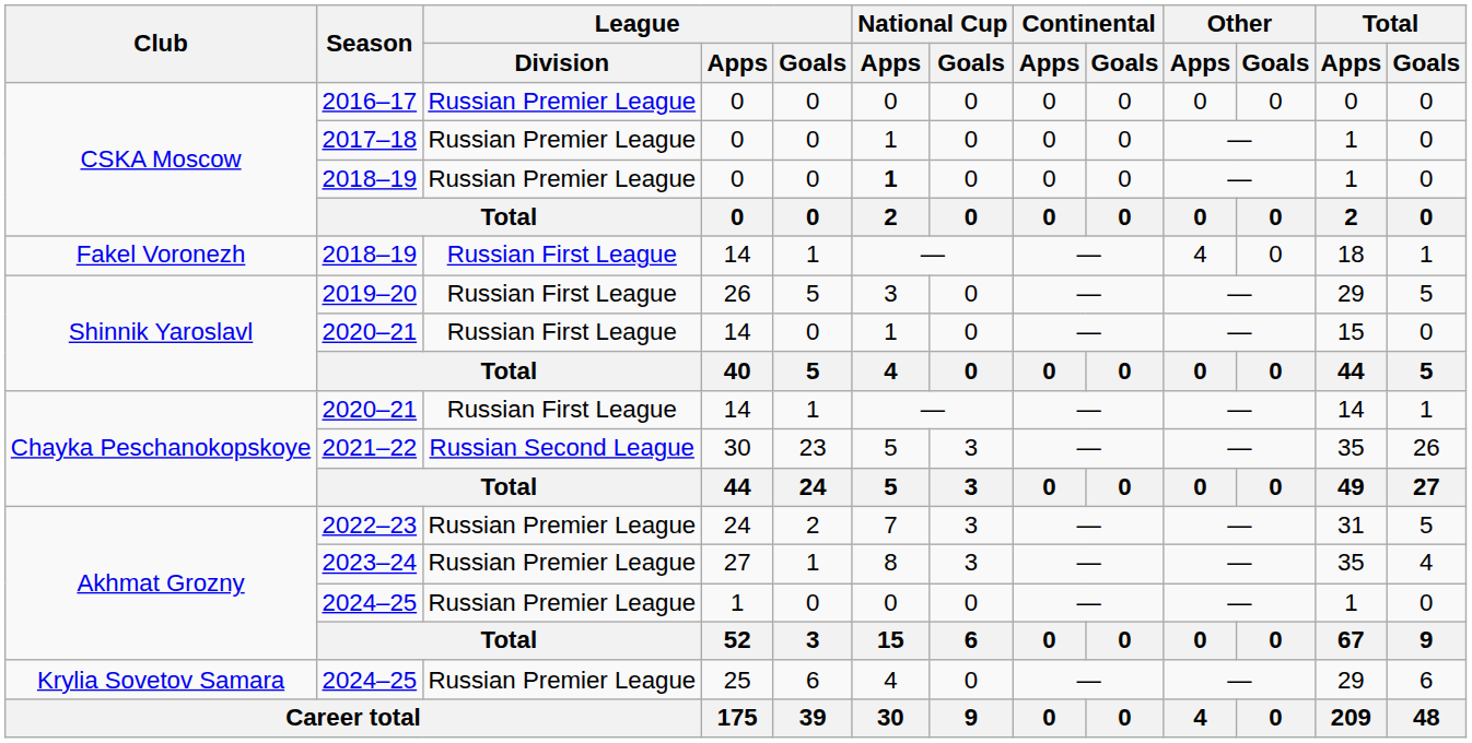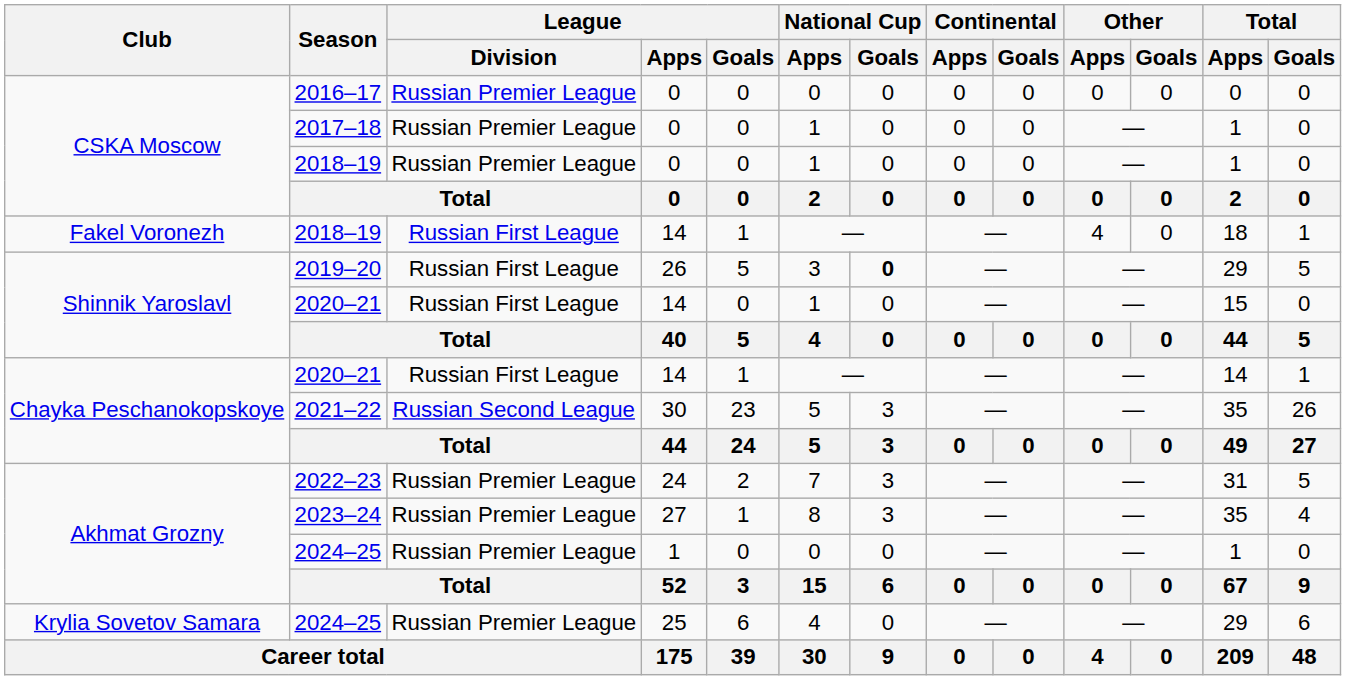CSKA Moscow / 2018–19 | National Cup / Apps: bold -> normal
2019–20 | National Cup / Goals: normal -> bold
